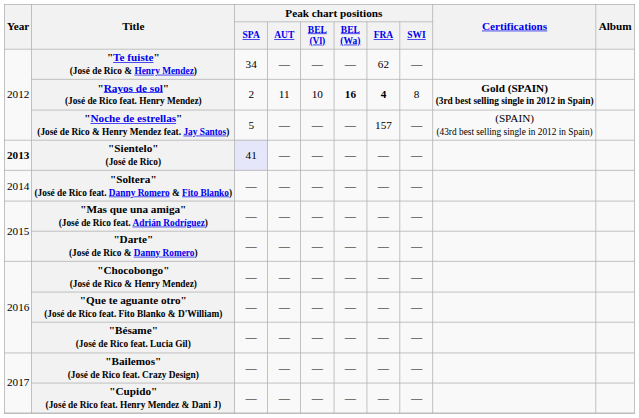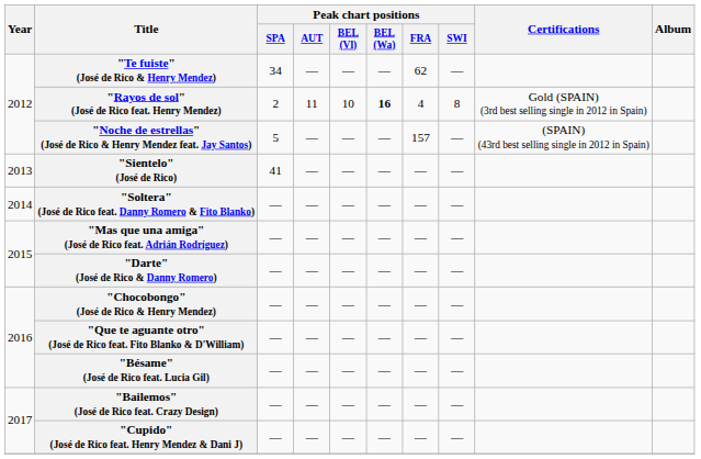"Rayos de sol" (José de Rico feat. Henry Mendez) | Peak chart positions / FRA: bold -> normal
"Rayos de sol" (José de Rico feat. Henry Mendez) | Certifications: bold -> normal
"Sientelo" (José de Rico) | Year: bold -> normal
"Sientelo" (José de Rico) | Peak chart positions / SPA: lavender background -> no background
